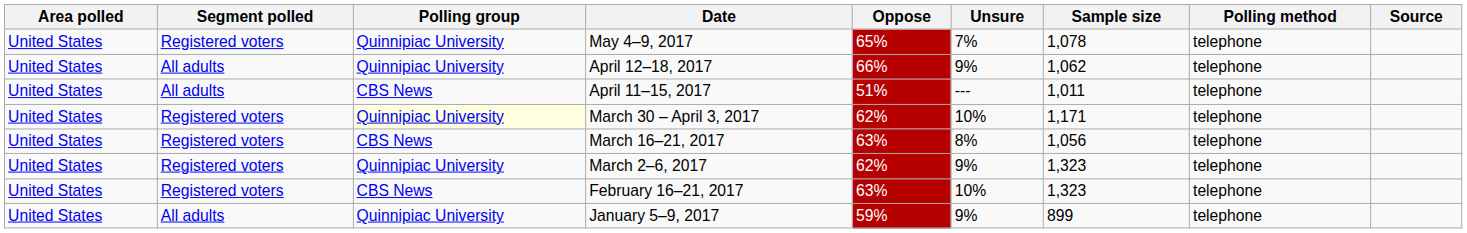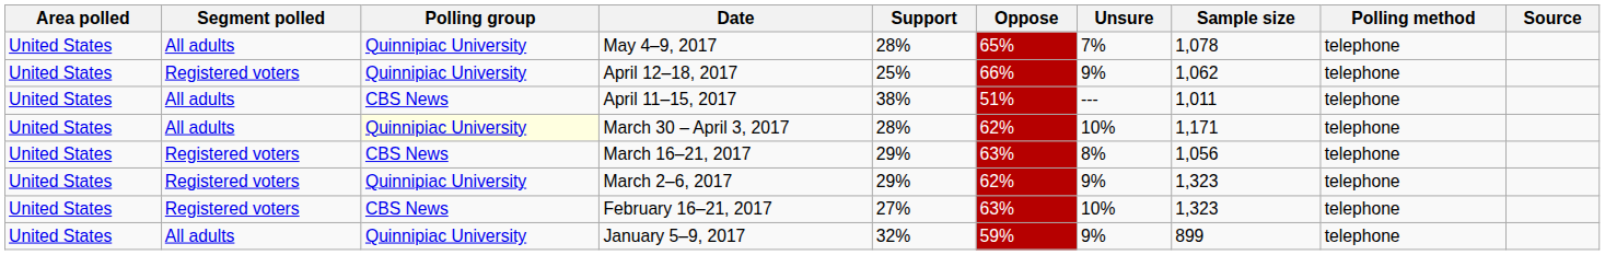+ column: Support | 28% | 25% | 38% | 28% | 29% | 29% | 27% | 32%
May 4–9, 2017 | Segment polled: Registered voters -> All adults
April 12–18, 2017 | Segment polled: All adults -> Registered voters
March 30 – April 3, 2017 | Segment polled: Registered voters -> All adults
